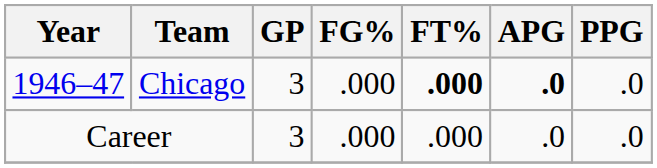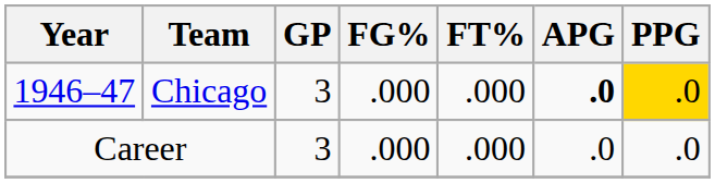1946–47 | FT%: bold -> normal
1946–47 | PPG: no background -> gold background
